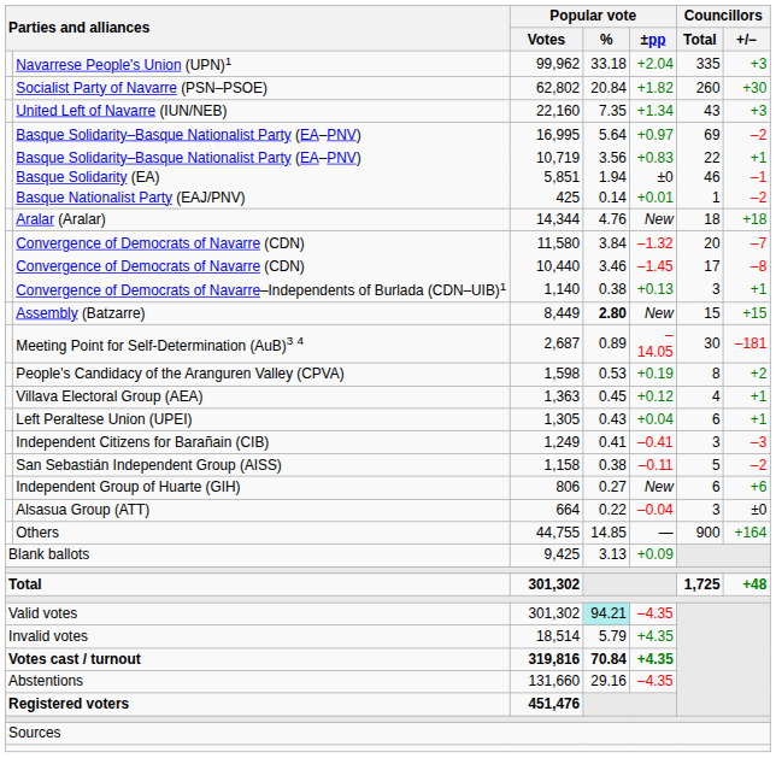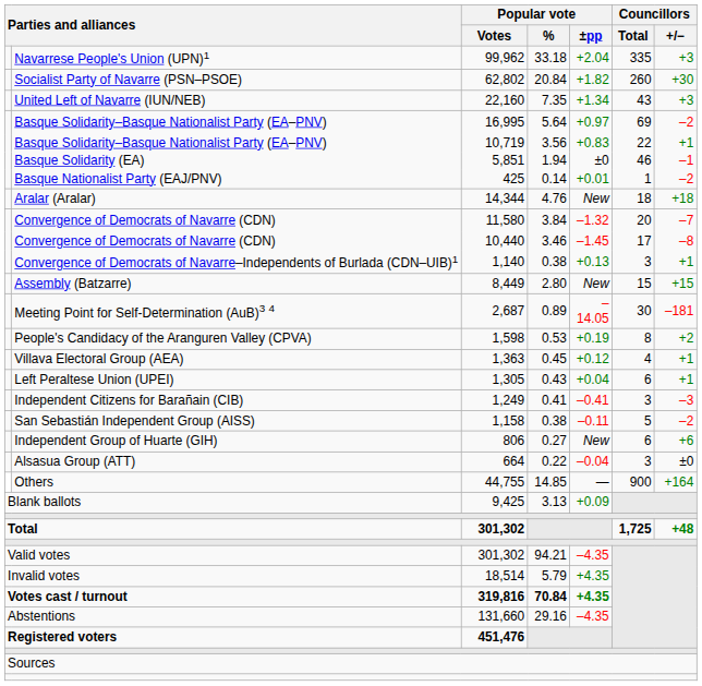8,449 | Popular vote / %: bold -> normal
Valid votes / 301,302 | Popular vote / %: paleturquoise background -> no background
